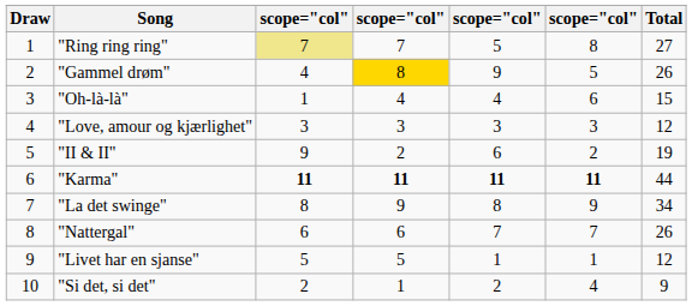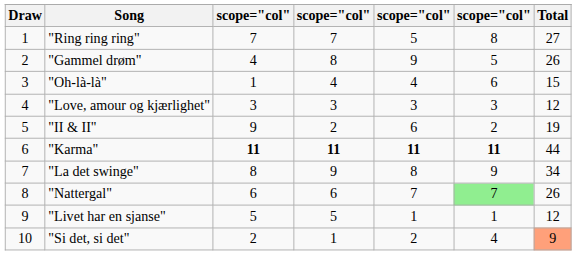"Ring ring ring" | column 3: khaki background -> no background
"Gammel drøm" | column 4: gold background -> no background
"Nattergal" | column 6: no background -> lightgreen background
"Si det, si det" | Total: no background -> lightsalmon background
